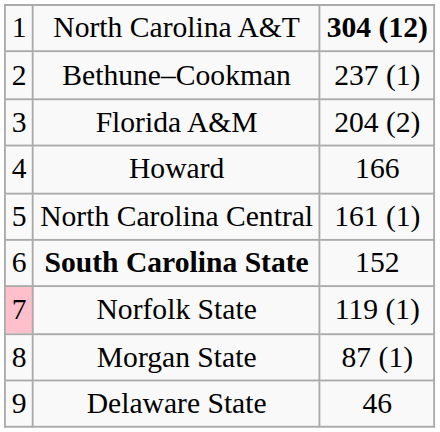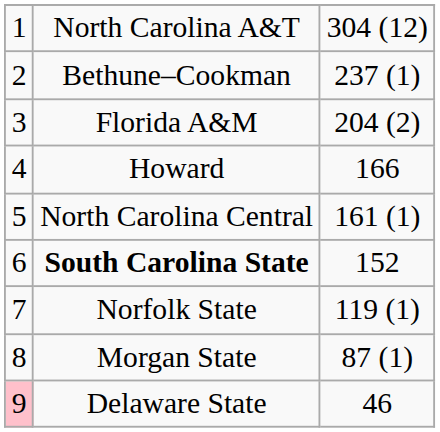North Carolina A&T | column 3: bold -> normal
Norfolk State | column 1: pink background -> no background
Delaware State | column 1: no background -> pink background
